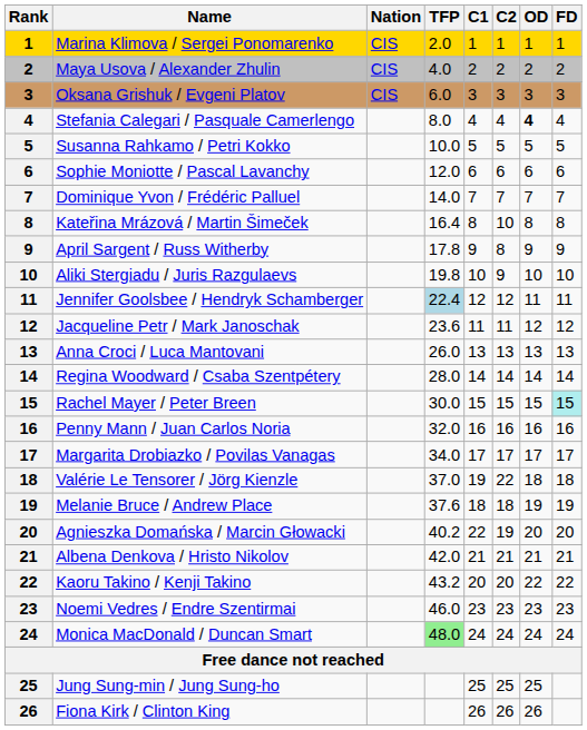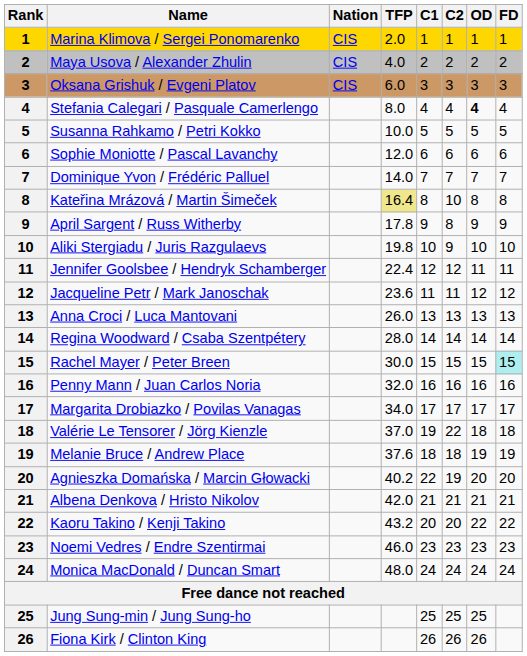Kateřina Mrázová / Martin Šimeček | TFP: no background -> khaki background
Jennifer Goolsbee / Hendryk Schamberger | TFP: lightblue background -> no background
Monica MacDonald / Duncan Smart | TFP: lightgreen background -> no background
